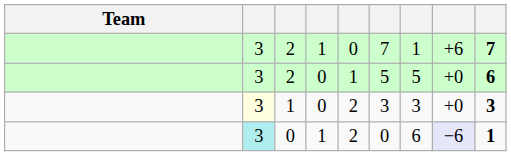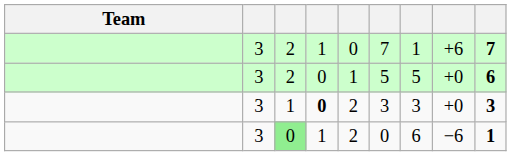row 4 | column 2: lightyellow background -> no background
row 4 | column 4: normal -> bold
row 5 | column 2: paleturquoise background -> no background
row 5 | column 3: no background -> lightgreen background
row 5 | column 8: lavender background -> no background
